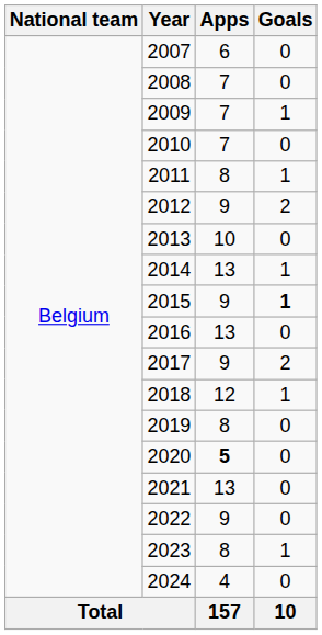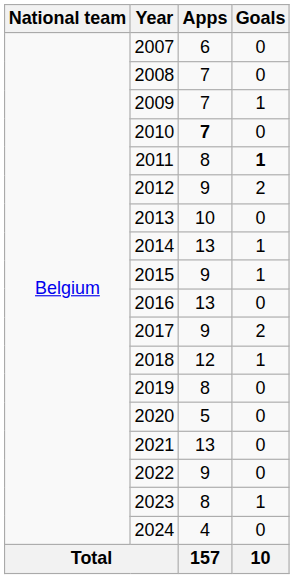2010 | Apps: normal -> bold
2011 | Goals: normal -> bold
2015 | Goals: bold -> normal
2020 | Apps: bold -> normal
